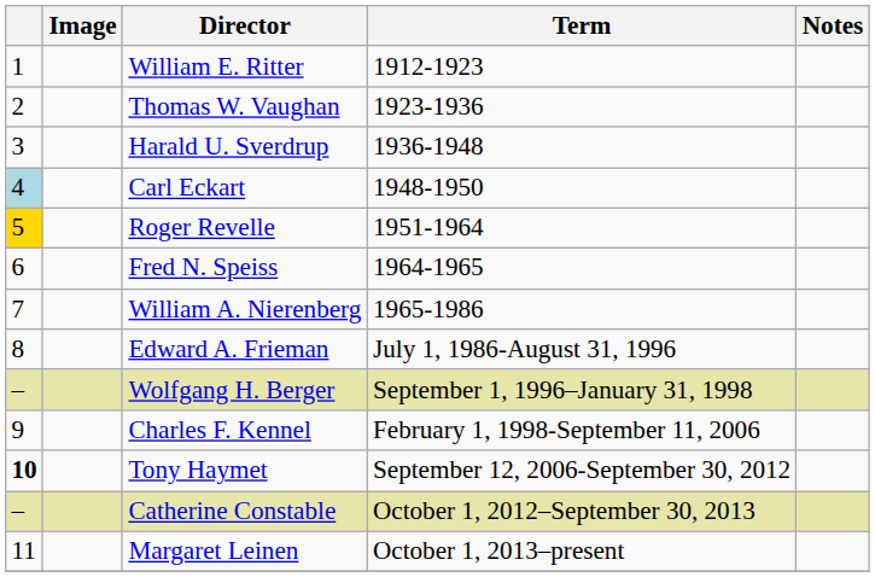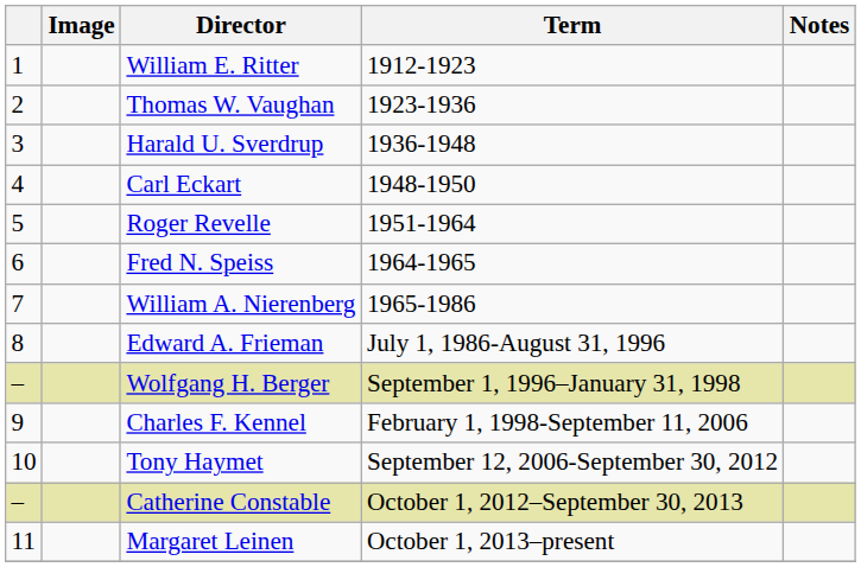Carl Eckart | column 1: lightblue background -> no background
Roger Revelle | column 1: gold background -> no background
Tony Haymet | column 1: bold -> normal
